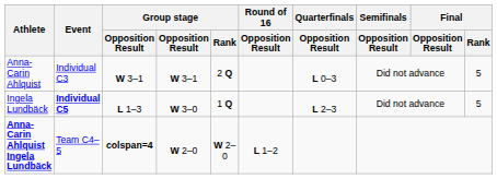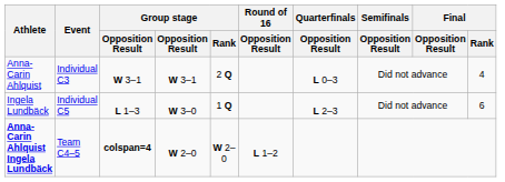Anna-Carin Ahlquist | Final / Rank: 5 -> 4
Ingela Lundbäck | Event: bold -> normal
Ingela Lundbäck | Final / Rank: 5 -> 6
